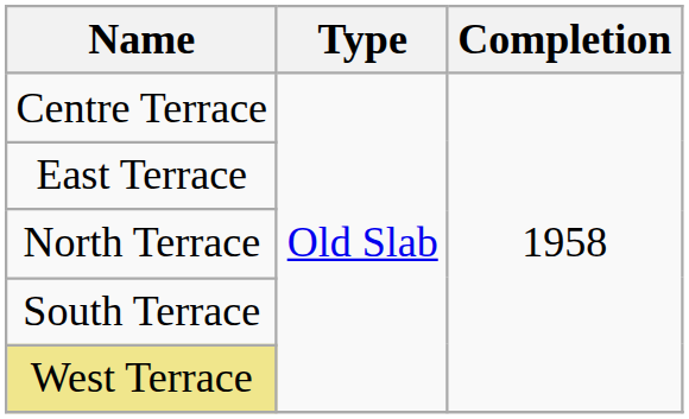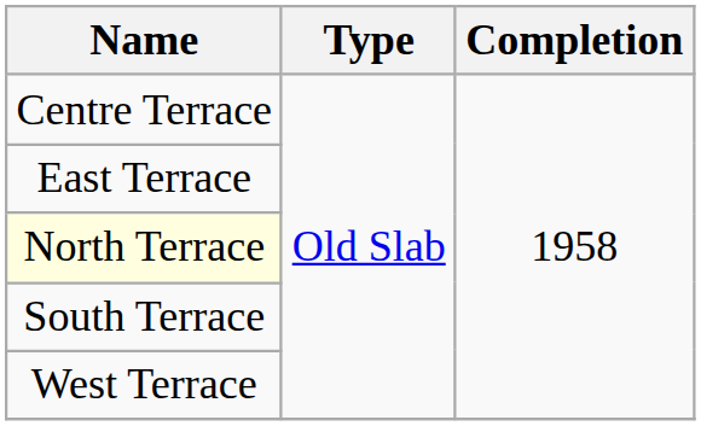North Terrace | Name: no background -> lightyellow background
West Terrace | Name: khaki background -> no background
